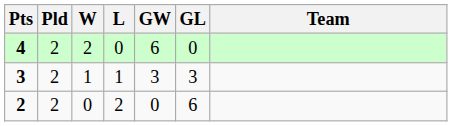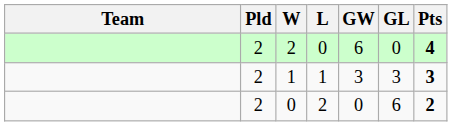columns swapped: Team <-> Pts
